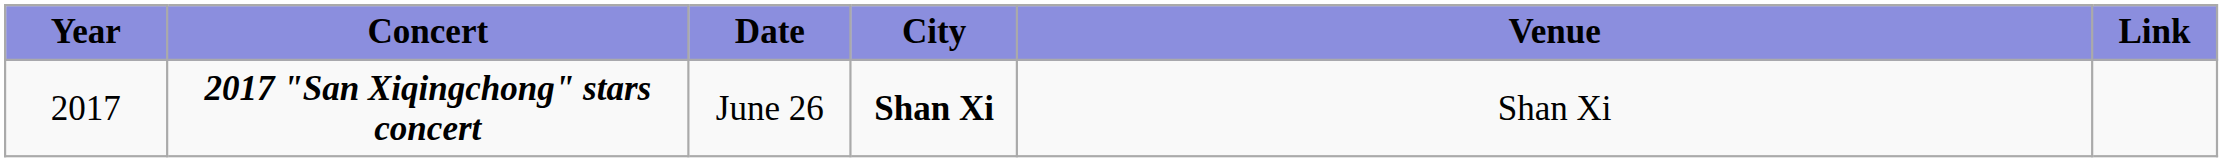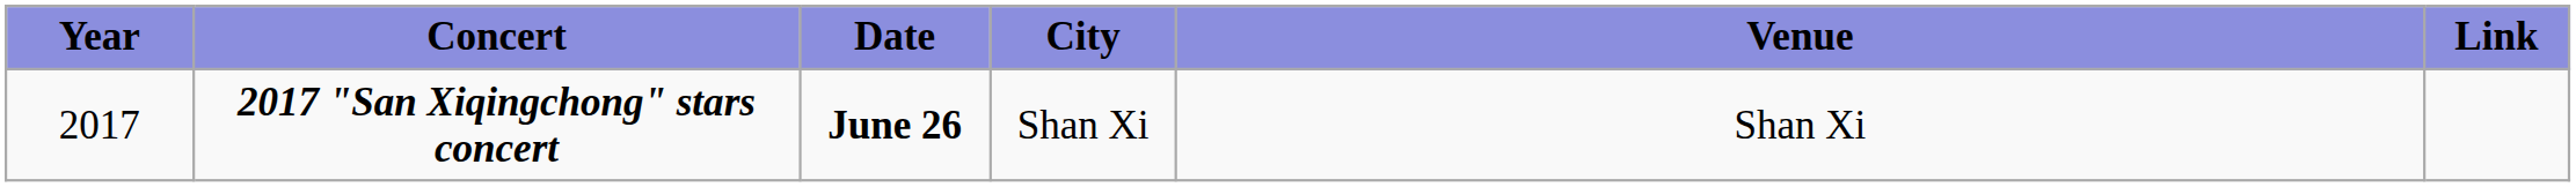2017 "San Xiqingchong" stars concert | Date: normal -> bold
2017 "San Xiqingchong" stars concert | City: bold -> normal
